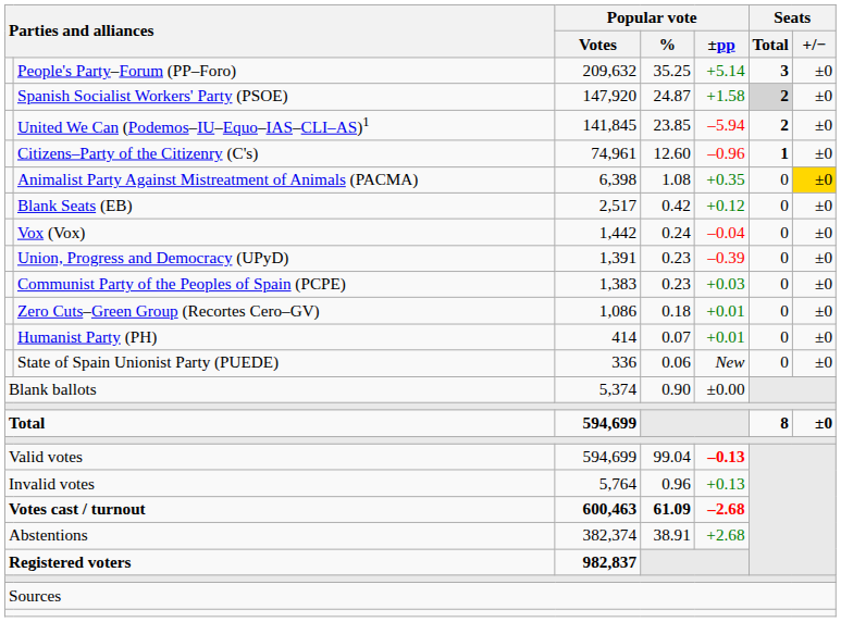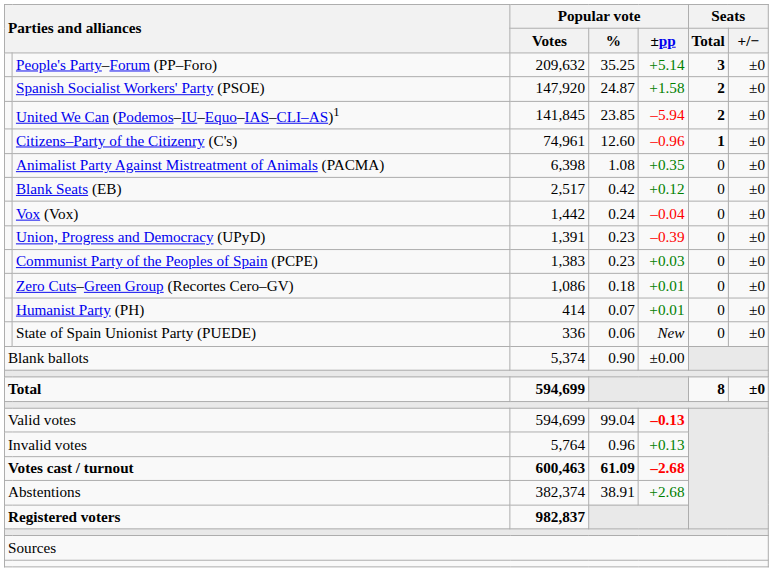Spanish Socialist Workers' Party (PSOE) | Seats / Total: lightgrey background -> no background
Animalist Party Against Mistreatment of Animals (PACMA) | Seats / +/−: gold background -> no background
